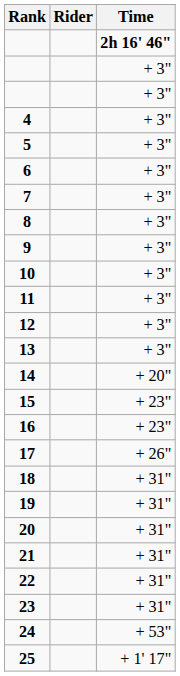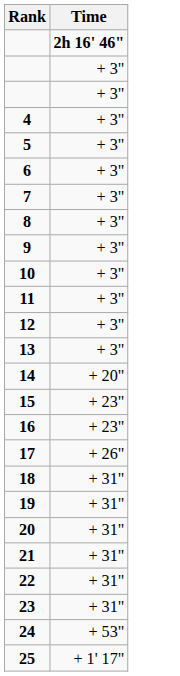- column: Rider
